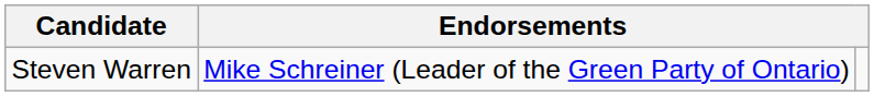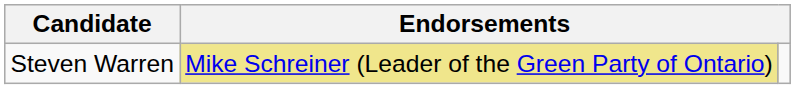Steven Warren | column 2: no background -> khaki background
